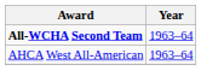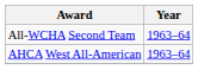row 2 | Award: bold -> normal
